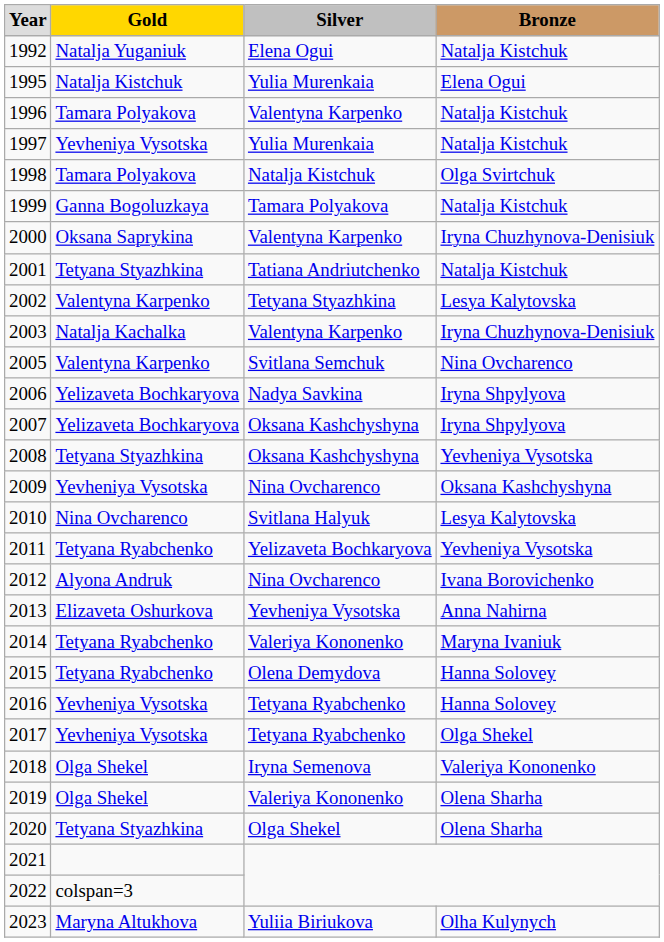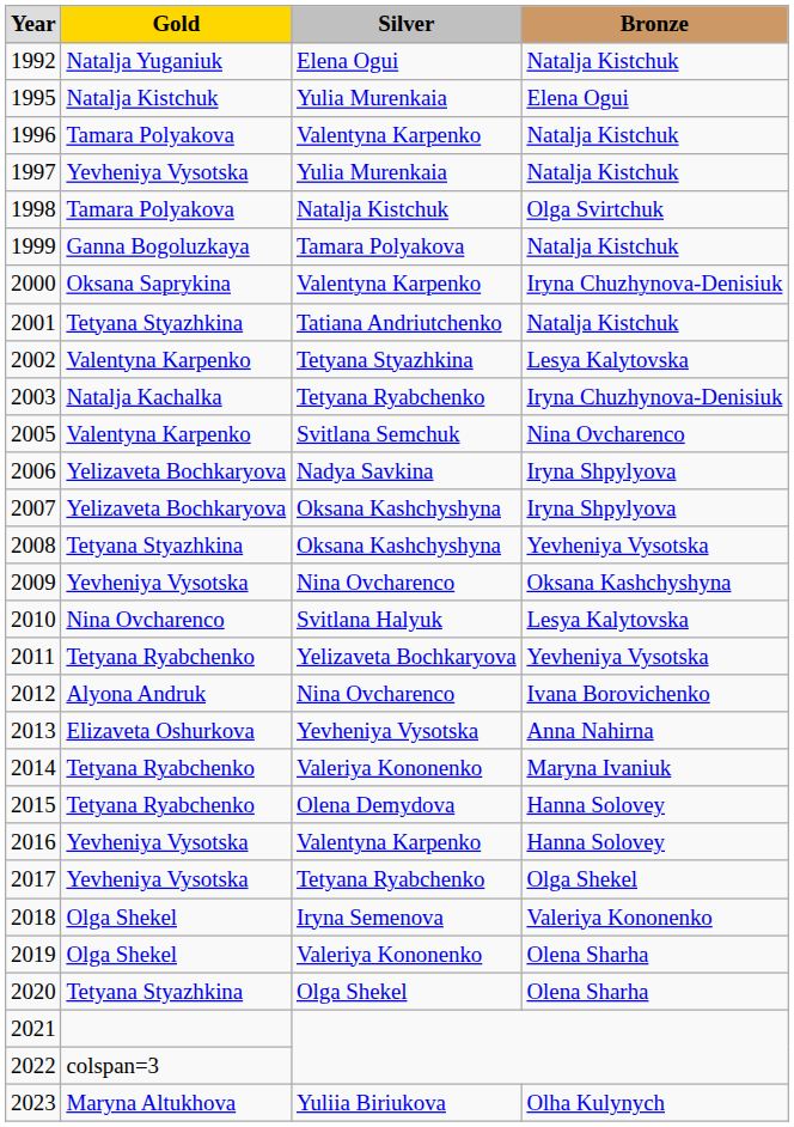2003 | Silver: Valentyna Karpenko -> Tetyana Ryabchenko
2016 | Silver: Tetyana Ryabchenko -> Valentyna Karpenko
